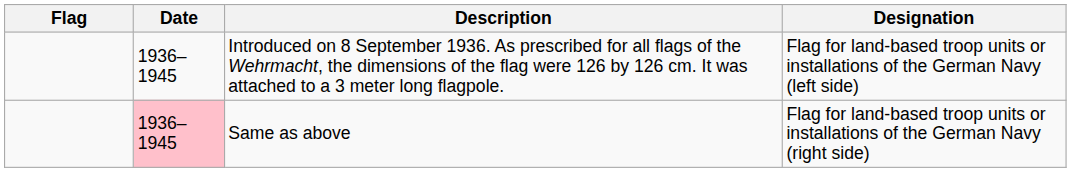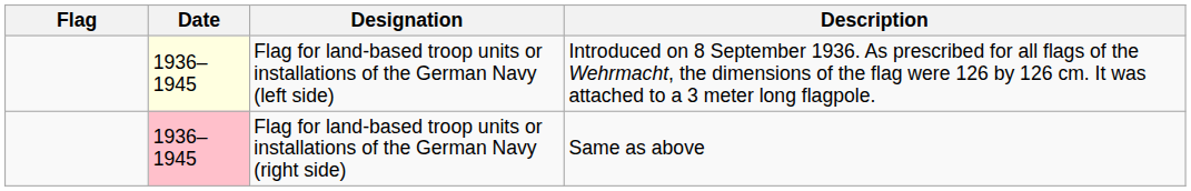columns swapped: Designation <-> Description
row 2 | Date: no background -> lightyellow background
